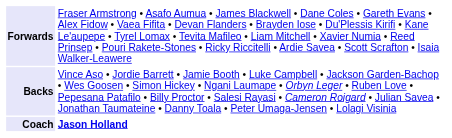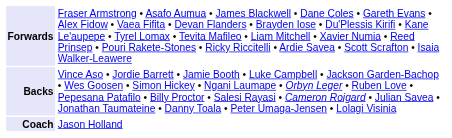Coach | column 2: bold -> normal
